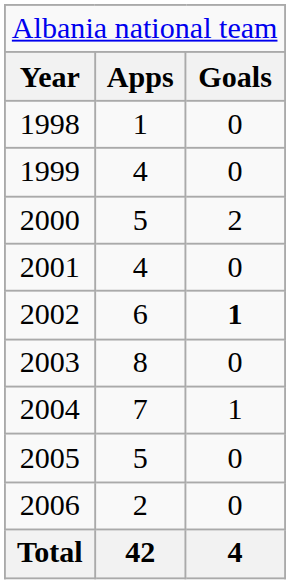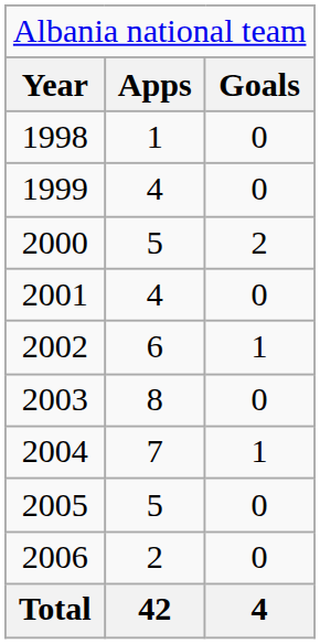2002 | column 3: bold -> normal
